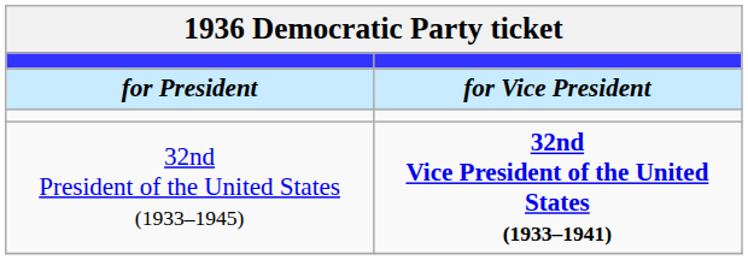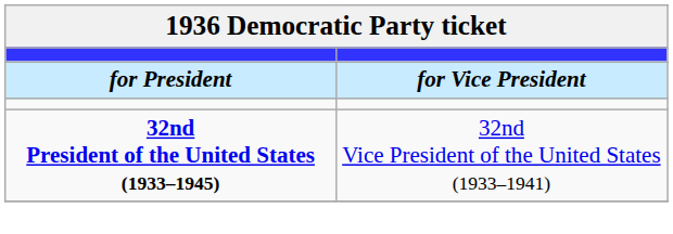32nd President of the United States (1933–1945) | column 1: normal -> bold
32nd President of the United States (1933–1945) | column 2: bold -> normal
